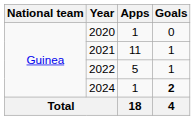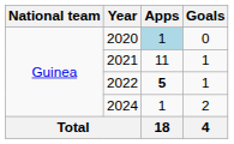2020 | Apps: no background -> lightblue background
2022 | Apps: normal -> bold
2024 | Goals: bold -> normal
